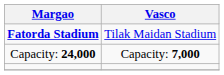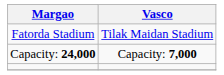row 2 | Margao: bold -> normal
